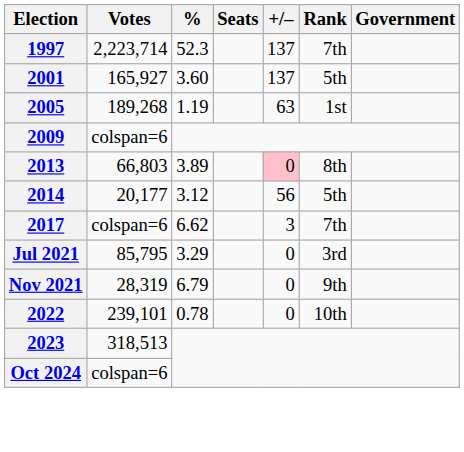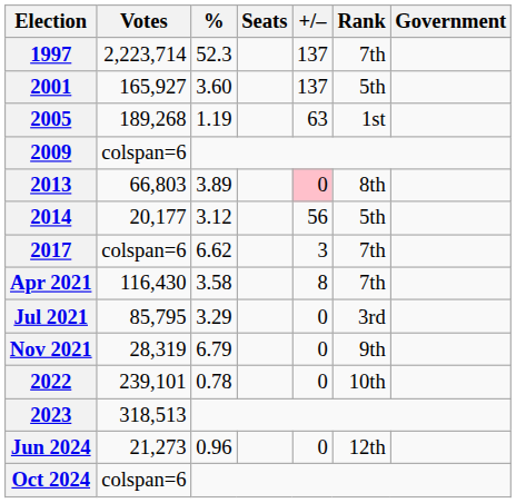+ row: Apr 2021 | 116,430 | 3.58 | 8 | 7th
+ row: Jun 2024 | 21,273 | 0.96 | 0 | 12th
